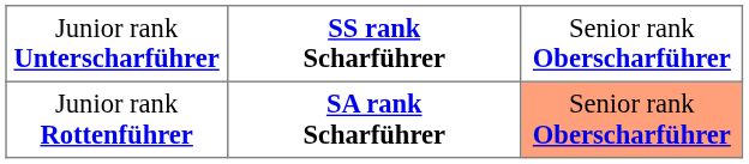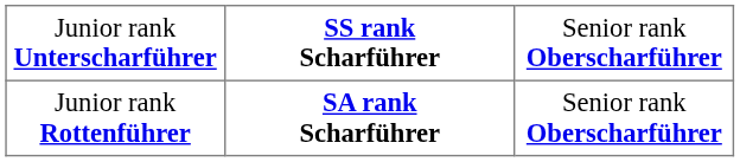Junior rank Rottenführer | column 3: lightsalmon background -> no background
